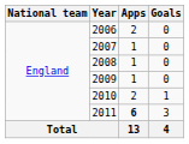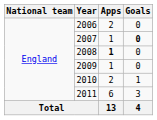2007 | Goals: normal -> bold
2008 | Apps: normal -> bold
2011 | Apps: bold -> normal
